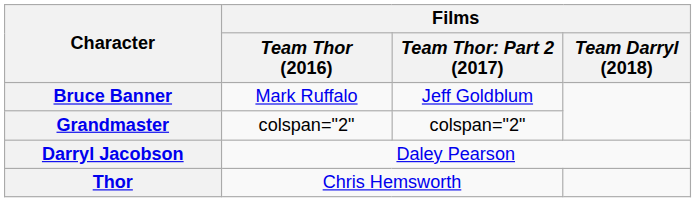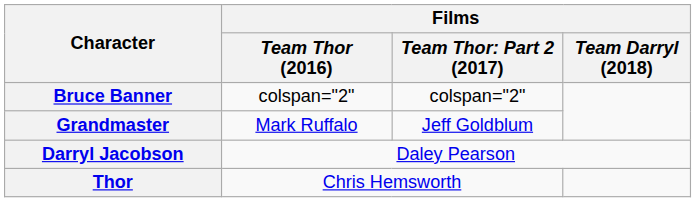Bruce Banner | Films / Team Thor (2016): Mark Ruffalo -> colspan="2"
Bruce Banner | column 3: Jeff Goldblum -> colspan="2"
Grandmaster | Films / Team Thor (2016): colspan="2" -> Mark Ruffalo
Grandmaster | column 3: colspan="2" -> Jeff Goldblum
